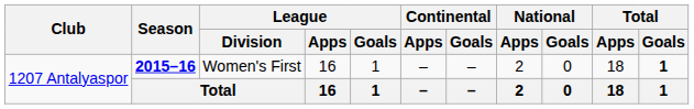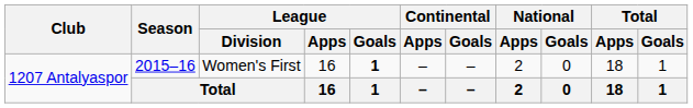1207 Antalyaspor / Women's First | Season: bold -> normal
1207 Antalyaspor / Women's First | League / Goals: normal -> bold
1207 Antalyaspor / Women's First | Total / Goals: bold -> normal
